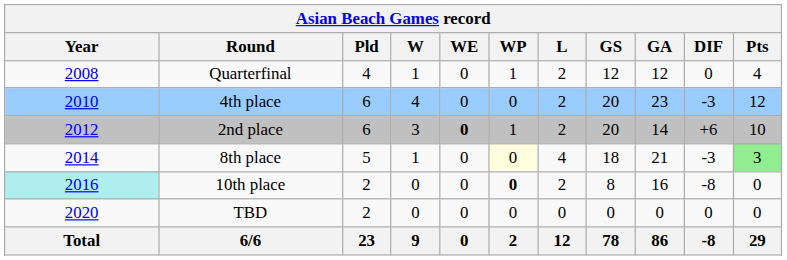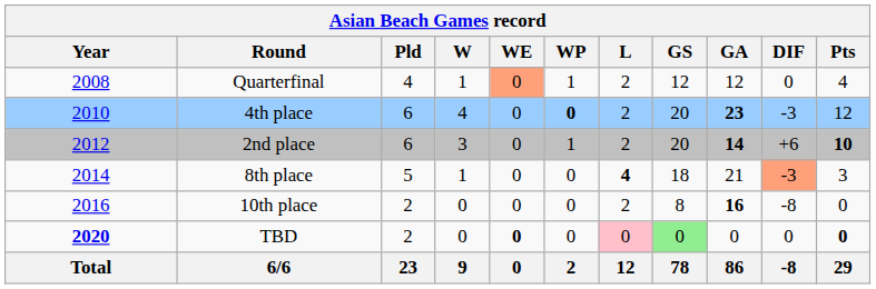Quarterfinal | WE: no background -> lightsalmon background
4th place | WP: normal -> bold
4th place | GA: normal -> bold
2nd place | WE: bold -> normal
2nd place | GA: normal -> bold
2nd place | Pts: normal -> bold
8th place | WP: lightyellow background -> no background
8th place | L: normal -> bold
8th place | DIF: no background -> lightsalmon background
8th place | Pts: lightgreen background -> no background
10th place | Year: paleturquoise background -> no background
10th place | WP: bold -> normal
10th place | GA: normal -> bold
TBD | Year: normal -> bold
TBD | WE: normal -> bold
TBD | L: no background -> pink background
TBD | GS: no background -> lightgreen background
TBD | Pts: normal -> bold
